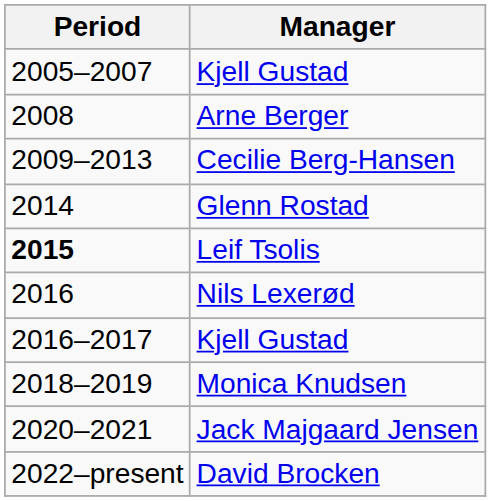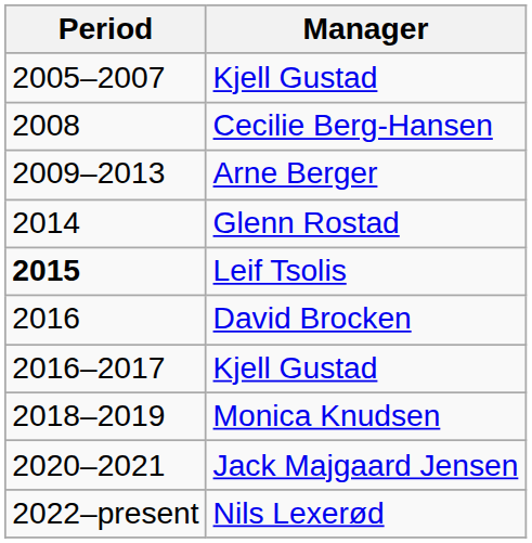row 3 | Manager: Arne Berger -> Cecilie Berg-Hansen
row 4 | Manager: Cecilie Berg-Hansen -> Arne Berger
row 7 | Manager: Nils Lexerød -> David Brocken
row 11 | Manager: David Brocken -> Nils Lexerød
